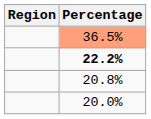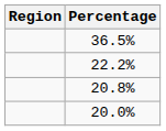36.5% | Percentage: lightsalmon background -> no background
22.2% | Percentage: bold -> normal
